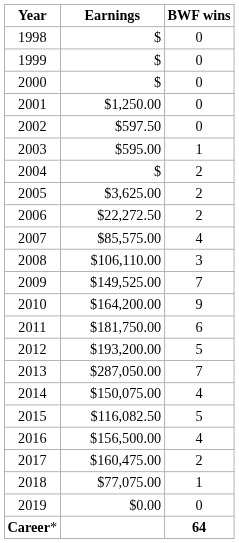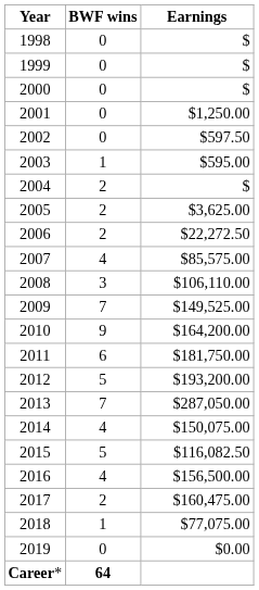columns swapped: BWF wins <-> Earnings
